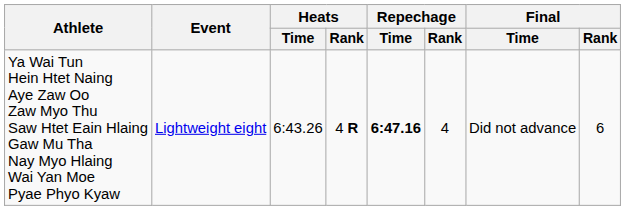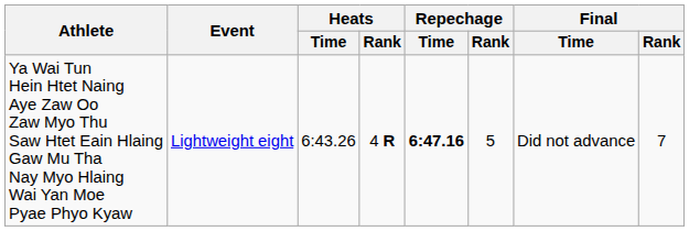row 3 | Repechage / Rank: 4 -> 5
row 3 | Final / Rank: 6 -> 7
